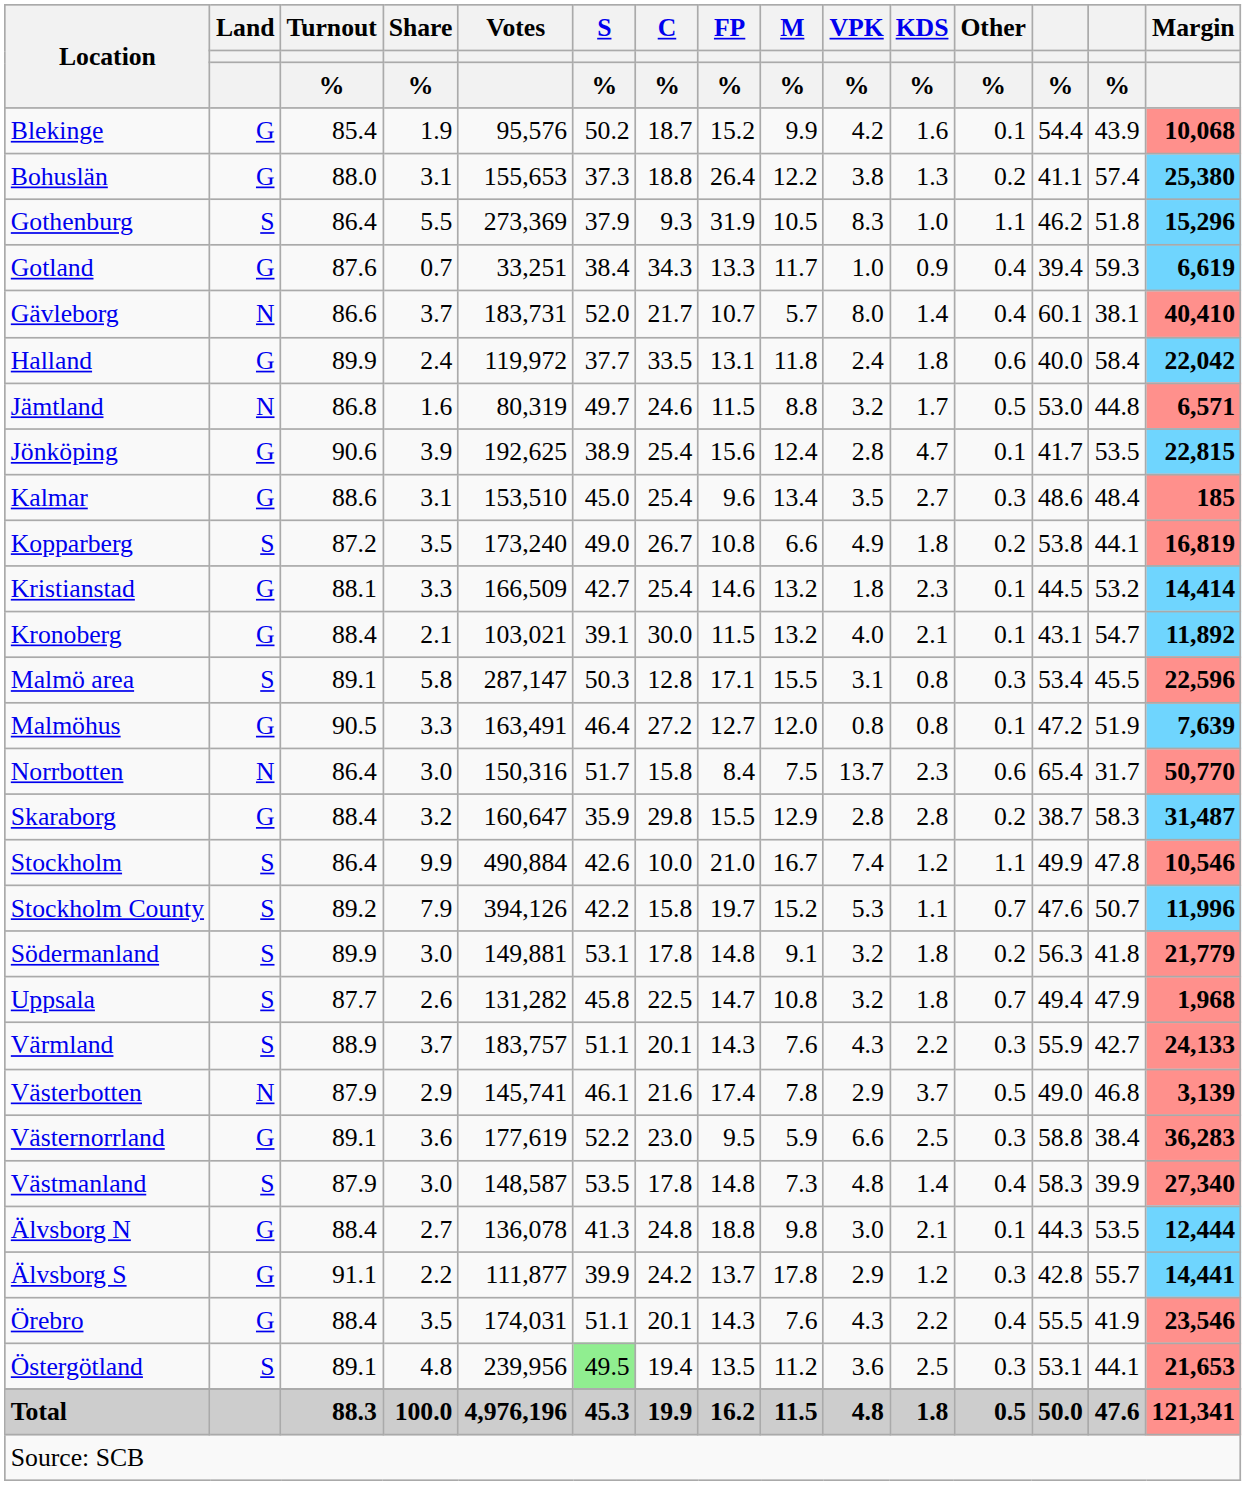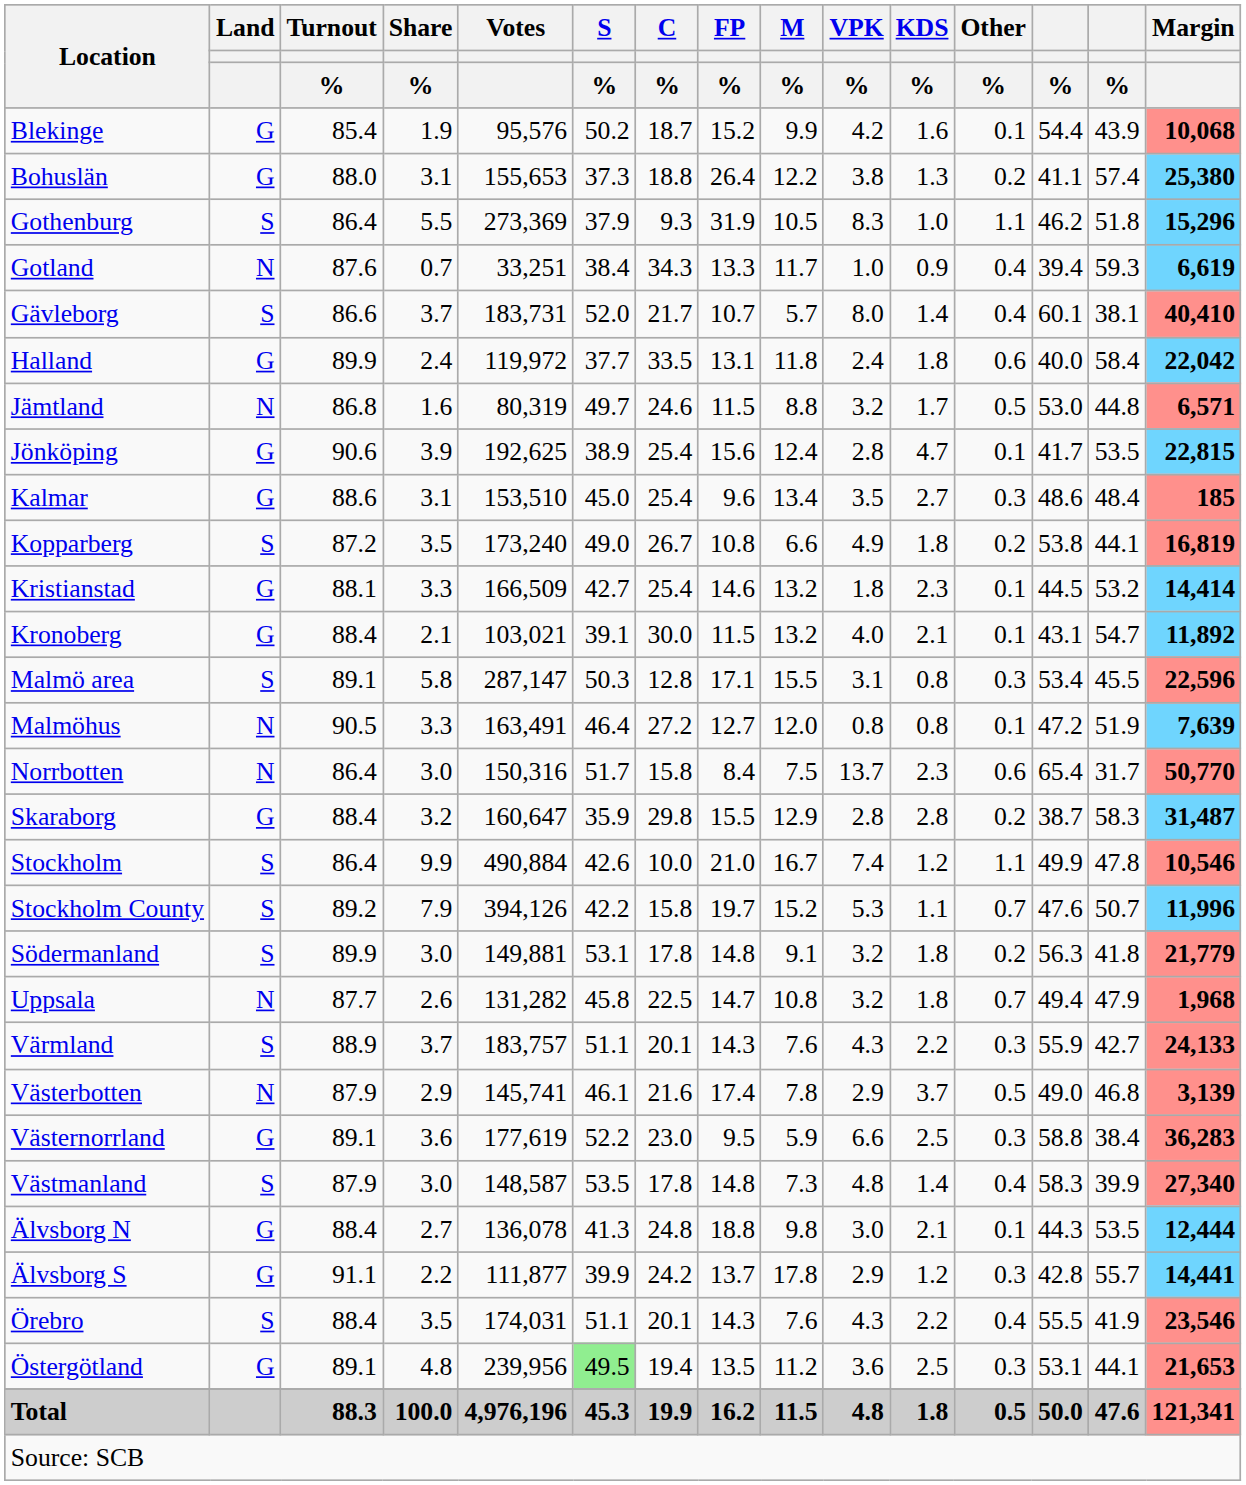Gotland | Land: G -> N
Gävleborg | Land: N -> S
Malmöhus | Land: G -> N
Uppsala | Land: S -> N
Örebro | Land: G -> S
Östergötland | Land: S -> G
